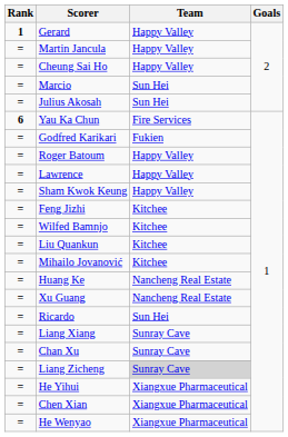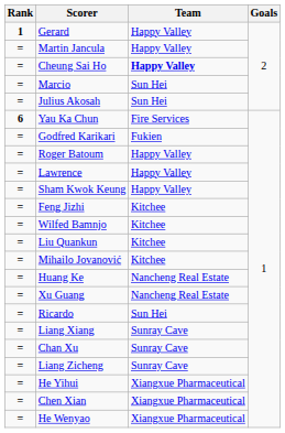Cheung Sai Ho | Team: normal -> bold
Liang Zicheng | Team: lightgrey background -> no background
